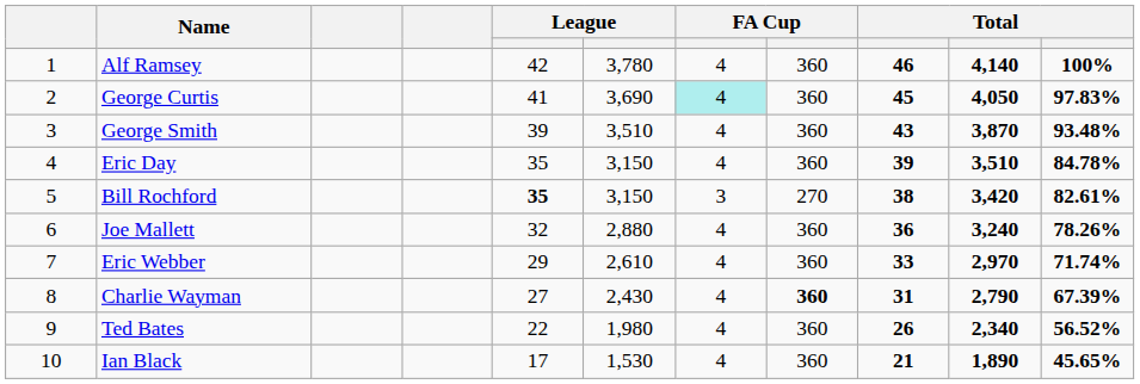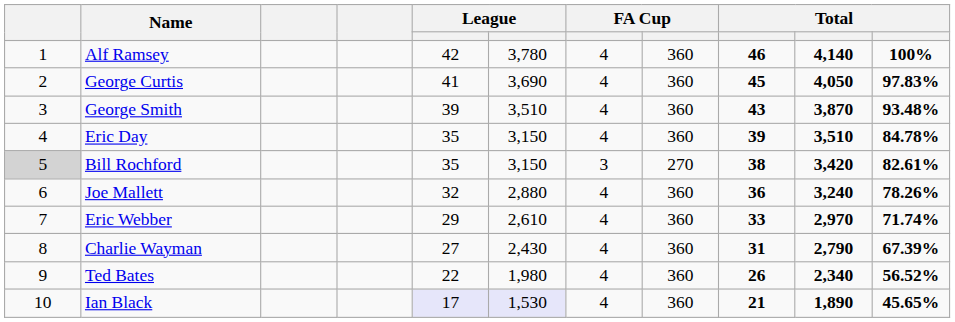George Curtis | column 7: paleturquoise background -> no background
Bill Rochford | column 1: no background -> lightgrey background
Bill Rochford | column 5: bold -> normal
Charlie Wayman | column 8: bold -> normal
Ian Black | column 5: no background -> lavender background
Ian Black | column 6: no background -> lavender background
